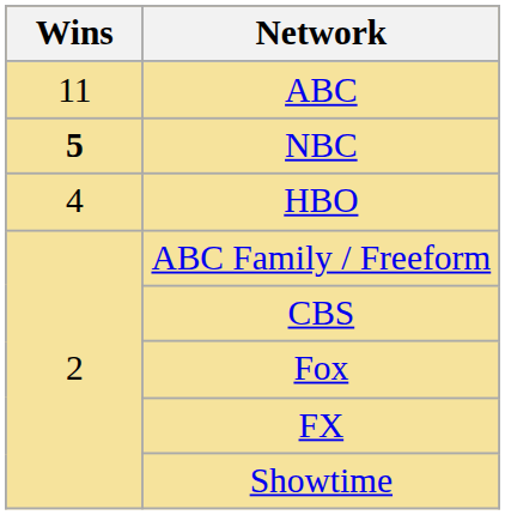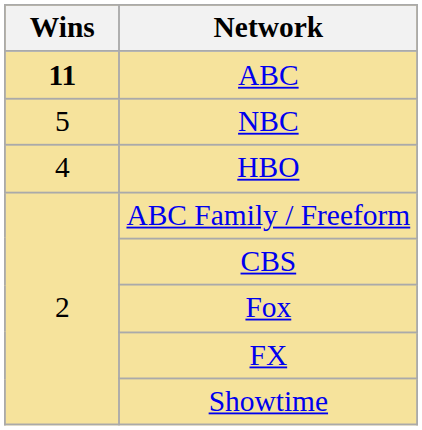ABC | Wins: normal -> bold
NBC | Wins: bold -> normal
